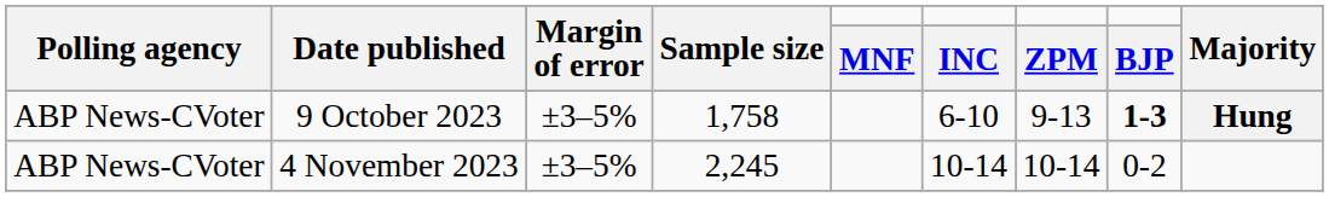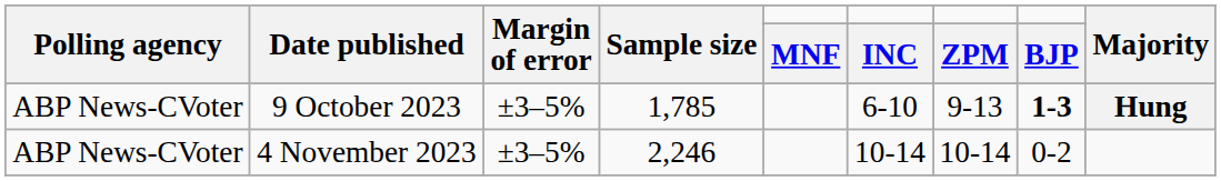9 October 2023 | Sample size: 1,758 -> 1,785
4 November 2023 | Sample size: 2,245 -> 2,246
